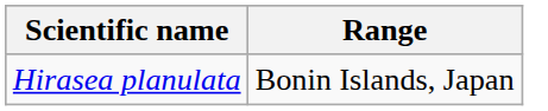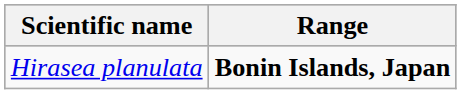Hirasea planulata | Range: normal -> bold
